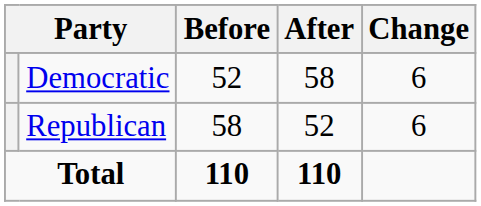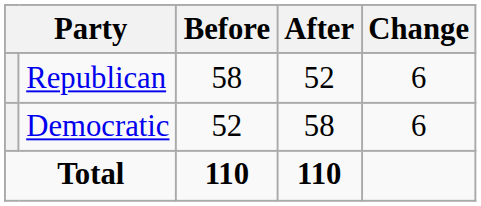rows swapped: Democratic <-> Republican
